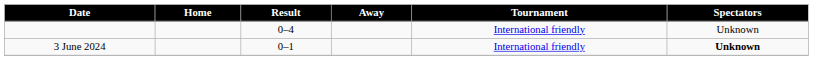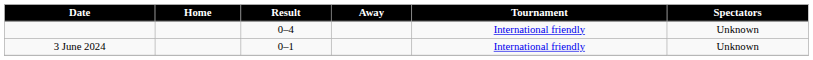3 June 2024 | Spectators: bold -> normal
